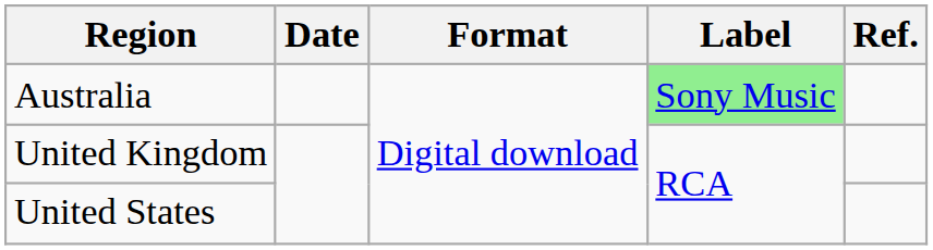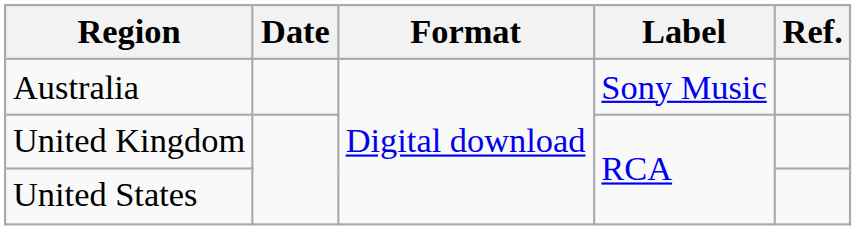Australia | Label: lightgreen background -> no background
